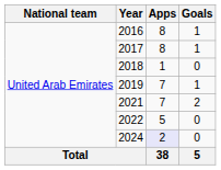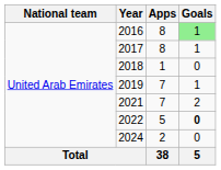2016 | Goals: no background -> lightgreen background
2022 | Goals: normal -> bold
2024 | Apps: lavender background -> no background
